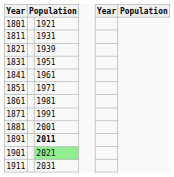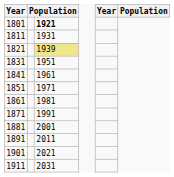1801 | column 3: normal -> bold
1821 | column 3: no background -> khaki background
1891 | column 3: bold -> normal
1901 | column 3: lightgreen background -> no background
